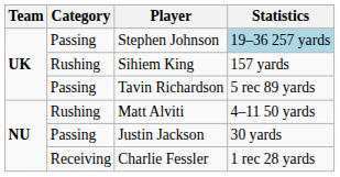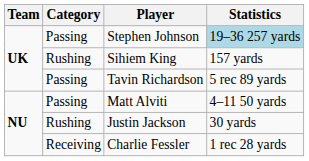Matt Alviti | Category: Rushing -> Passing
Justin Jackson | Category: Passing -> Rushing
